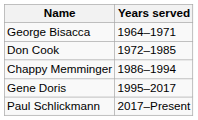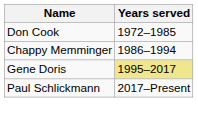- row: George Bisacca | 1964–1971
Gene Doris | Years served: no background -> khaki background
